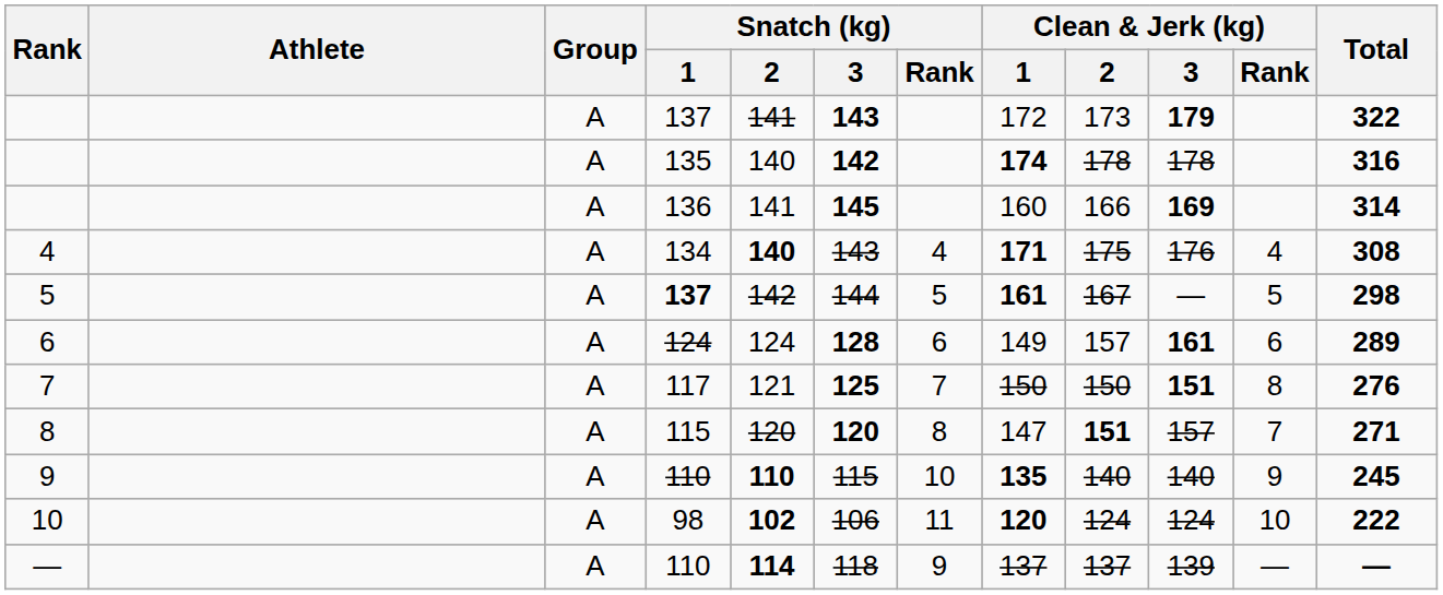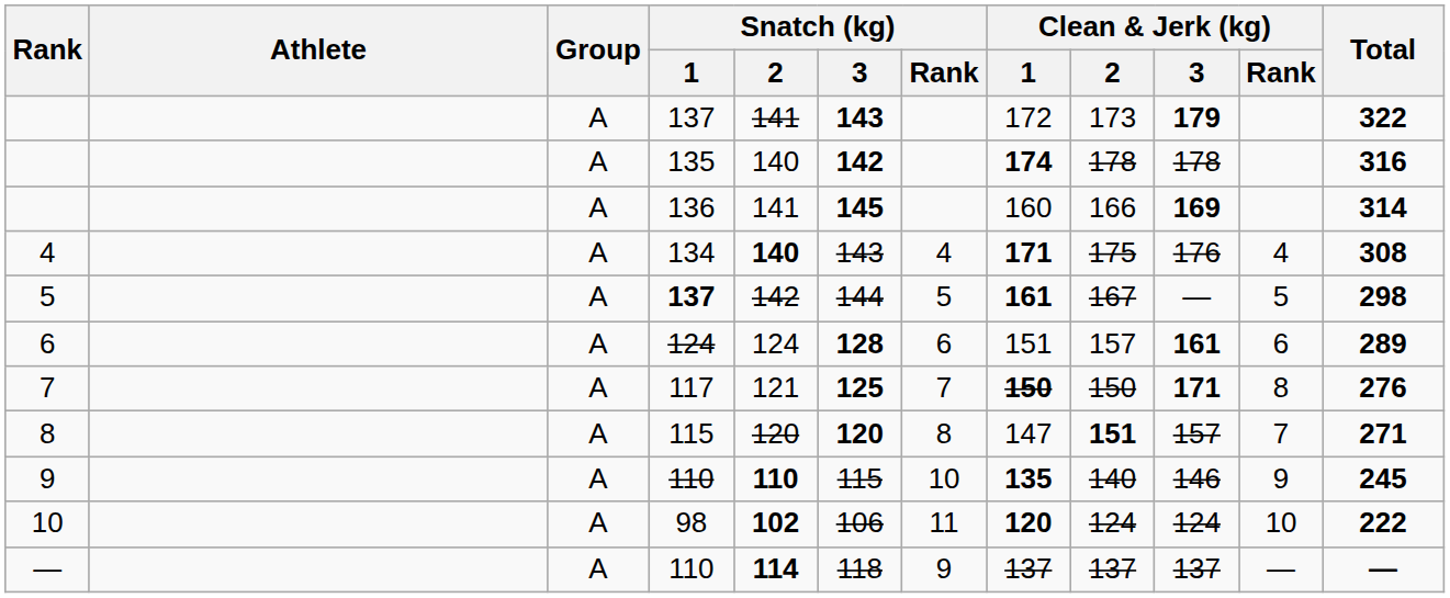row 8 | Clean & Jerk (kg) / 1: 149 -> 151
row 9 | Clean & Jerk (kg) / 1: normal -> bold
row 9 | Clean & Jerk (kg) / 3: 151 -> 171
row 11 | Clean & Jerk (kg) / 3: 140 -> 146
row 13 | Clean & Jerk (kg) / 3: 139 -> 137
